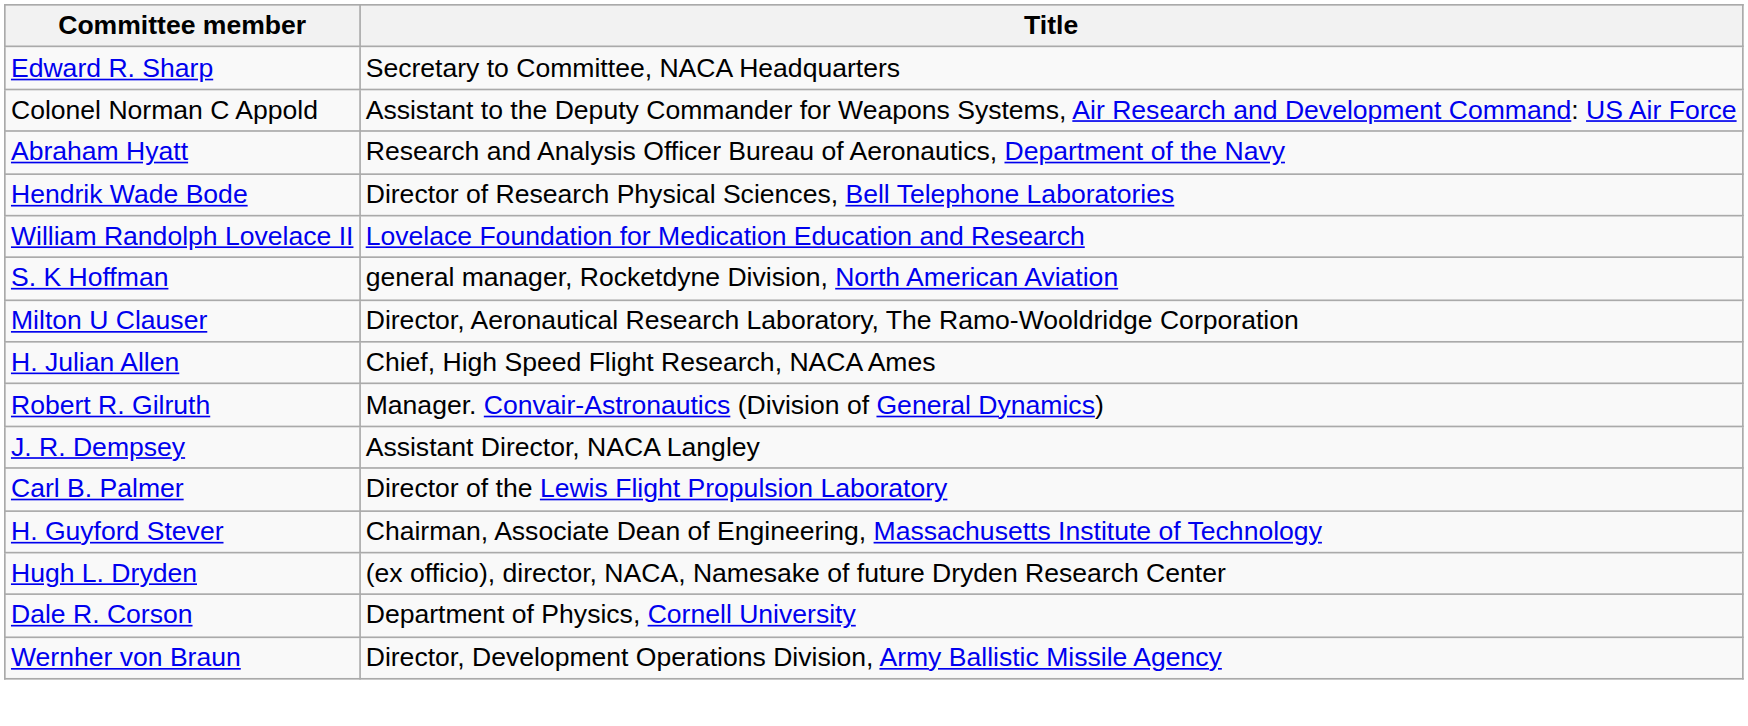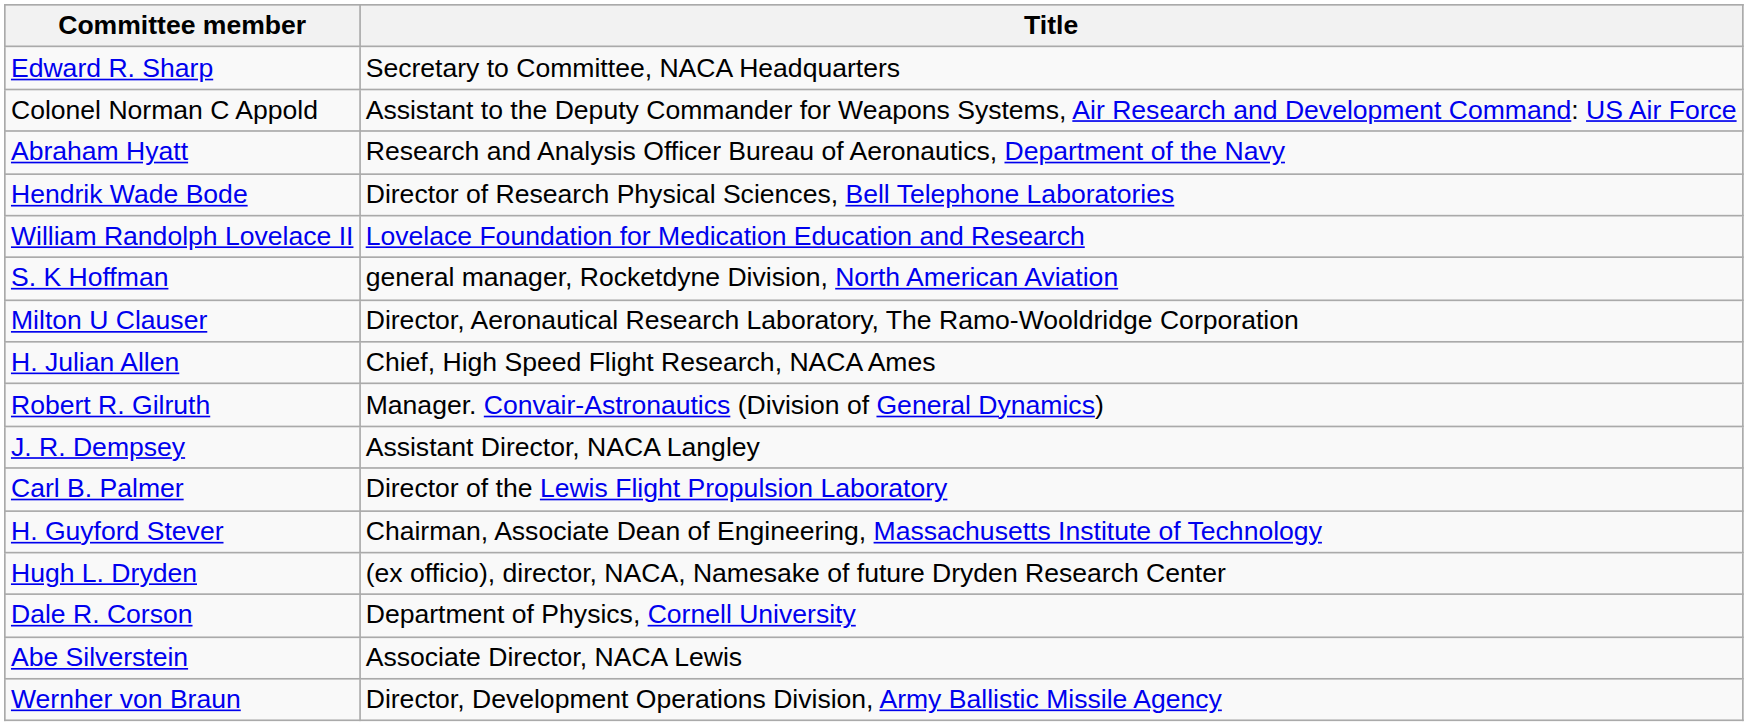+ row: Abe Silverstein | Associate Director, NACA Lewis
